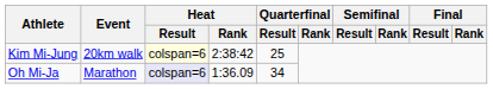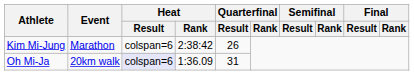Kim Mi-Jung | Event: 20km walk -> Marathon
Kim Mi-Jung | Heat / Result: lightyellow background -> no background
Kim Mi-Jung | Quarterfinal / Result: 25 -> 26
Oh Mi-Ja | Event: Marathon -> 20km walk
Oh Mi-Ja | Quarterfinal / Result: 34 -> 31
